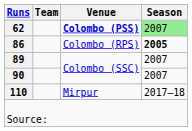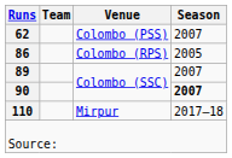62 | Venue: bold -> normal
62 | Season: lightgreen background -> no background
86 | Season: bold -> normal
90 | Season: normal -> bold
